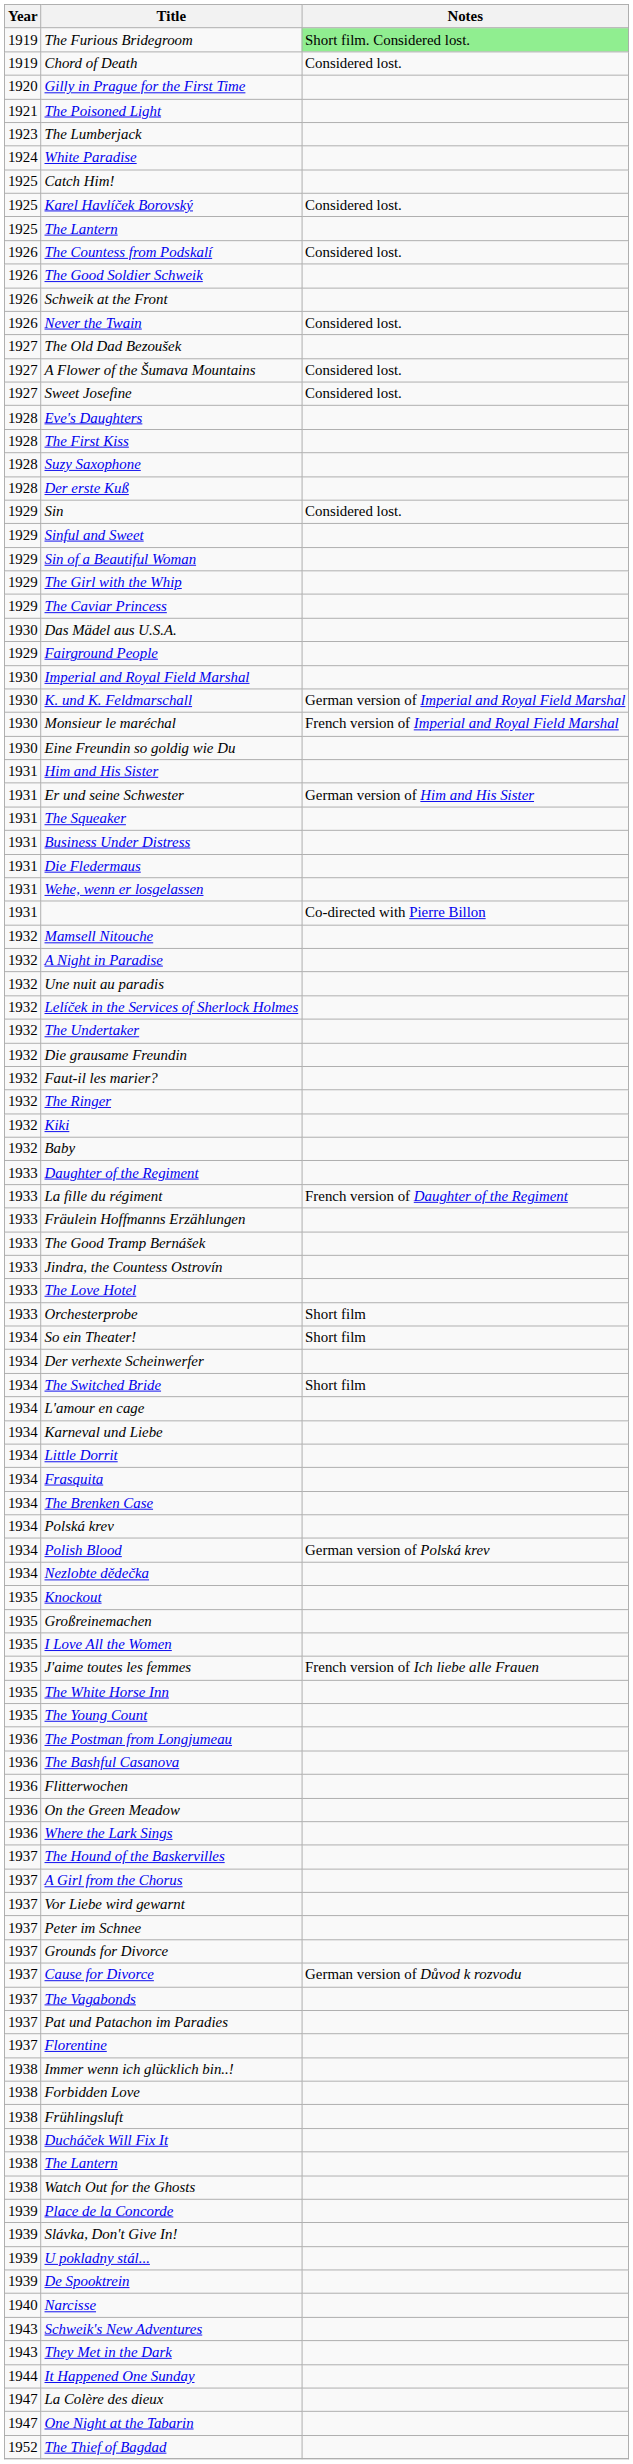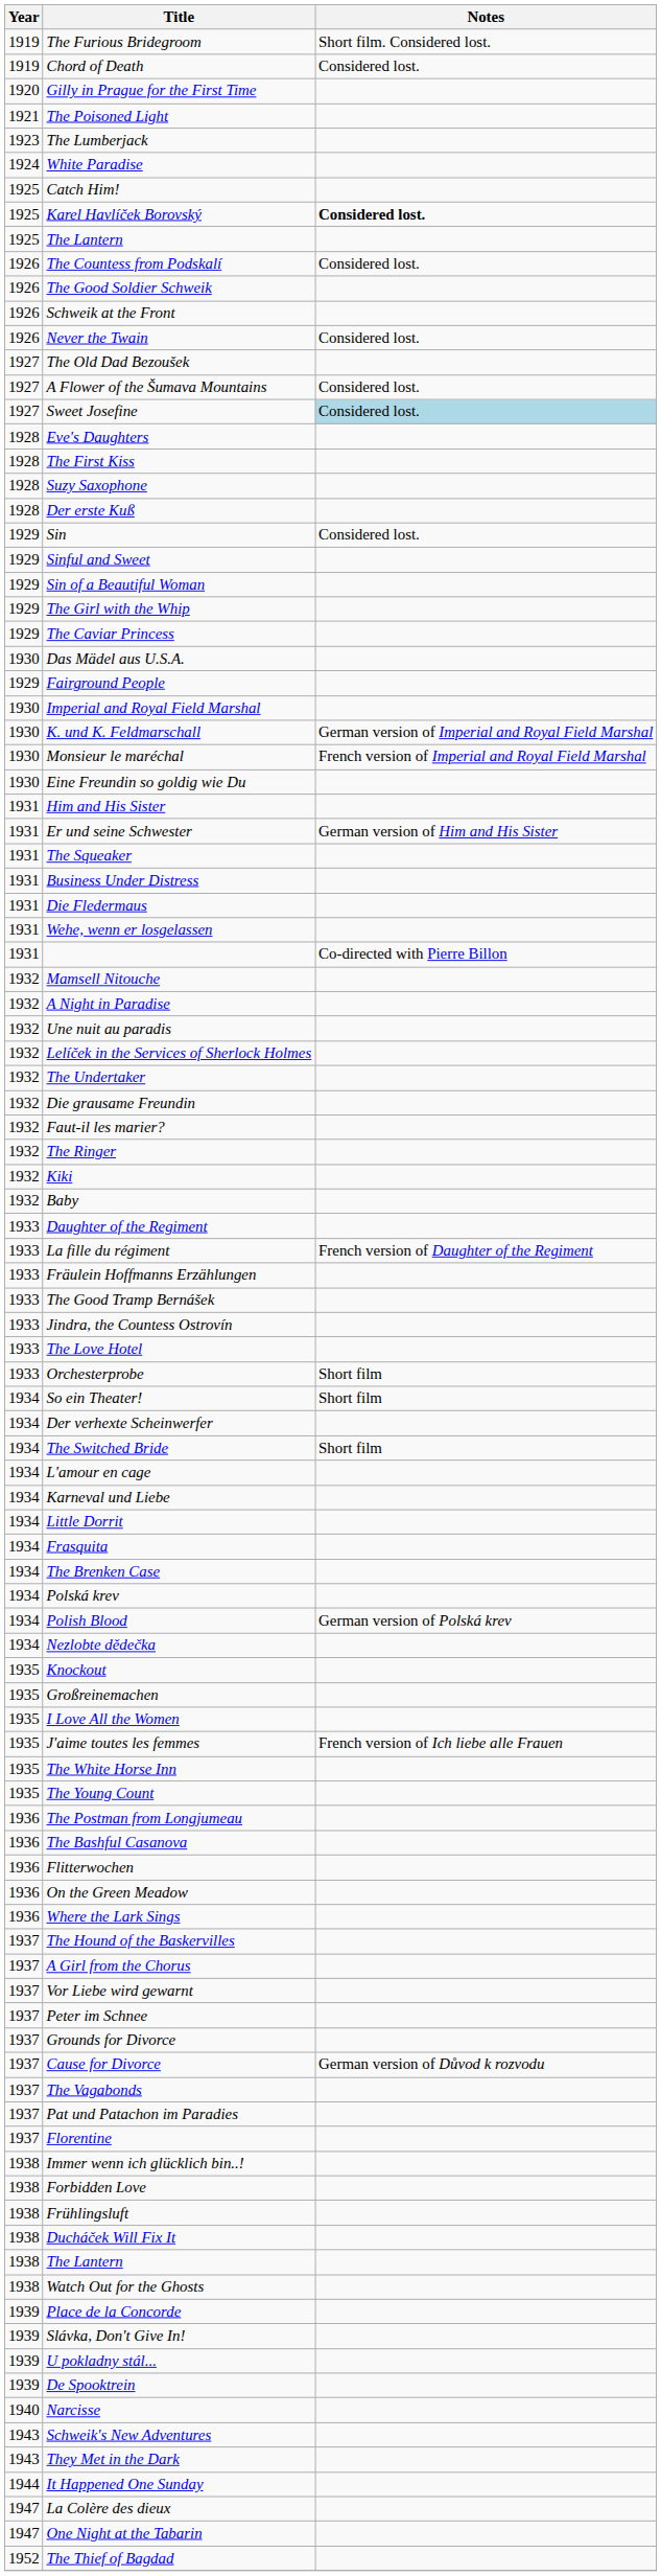The Furious Bridegroom | Notes: lightgreen background -> no background
Karel Havlíček Borovský | Notes: normal -> bold
Sweet Josefine | Notes: no background -> lightblue background
